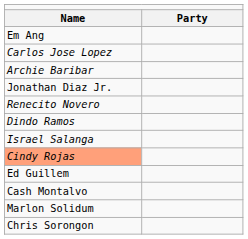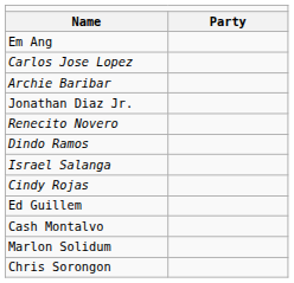Cindy Rojas | column 1: lightsalmon background -> no background
